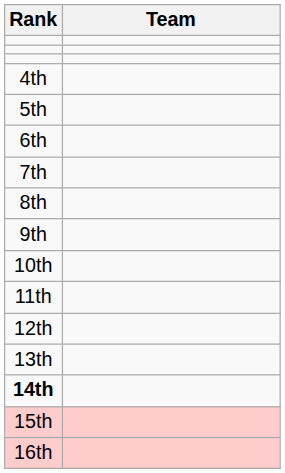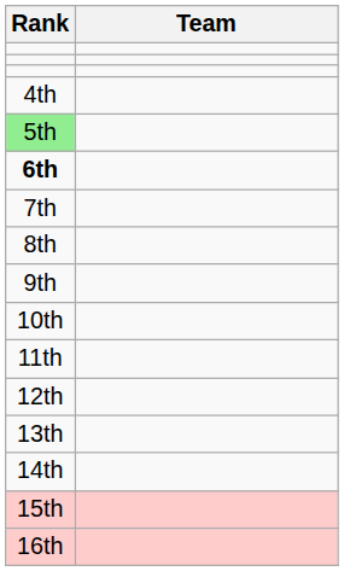row 6 | Rank: no background -> lightgreen background
row 7 | Rank: normal -> bold
row 15 | Rank: bold -> normal
